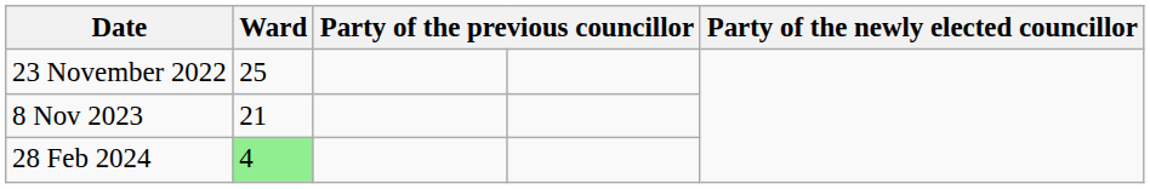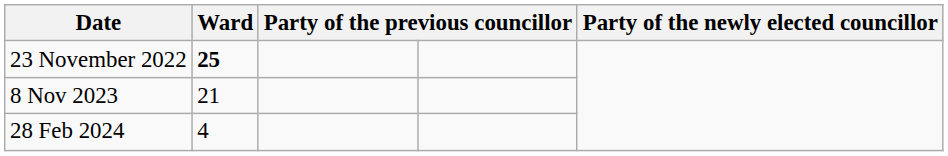23 November 2022 | Ward: normal -> bold
28 Feb 2024 | Ward: lightgreen background -> no background
